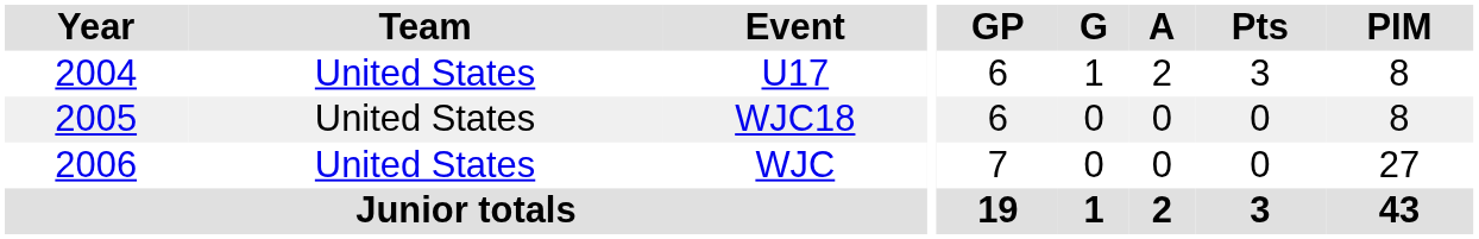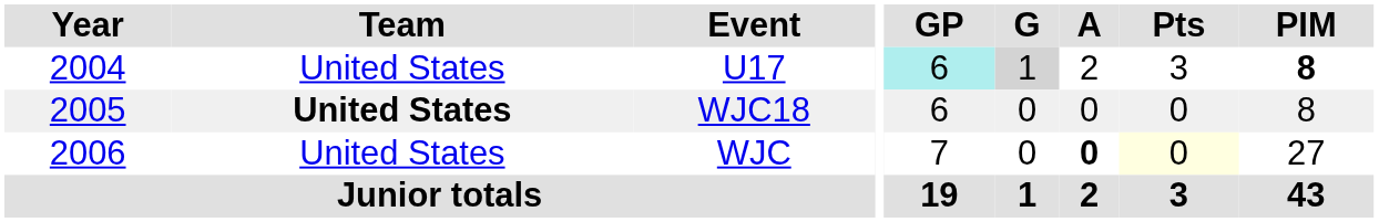U17 | GP: no background -> paleturquoise background
U17 | G: no background -> lightgrey background
U17 | PIM: normal -> bold
WJC18 | Team: normal -> bold
WJC | A: normal -> bold
WJC | Pts: no background -> lightyellow background
